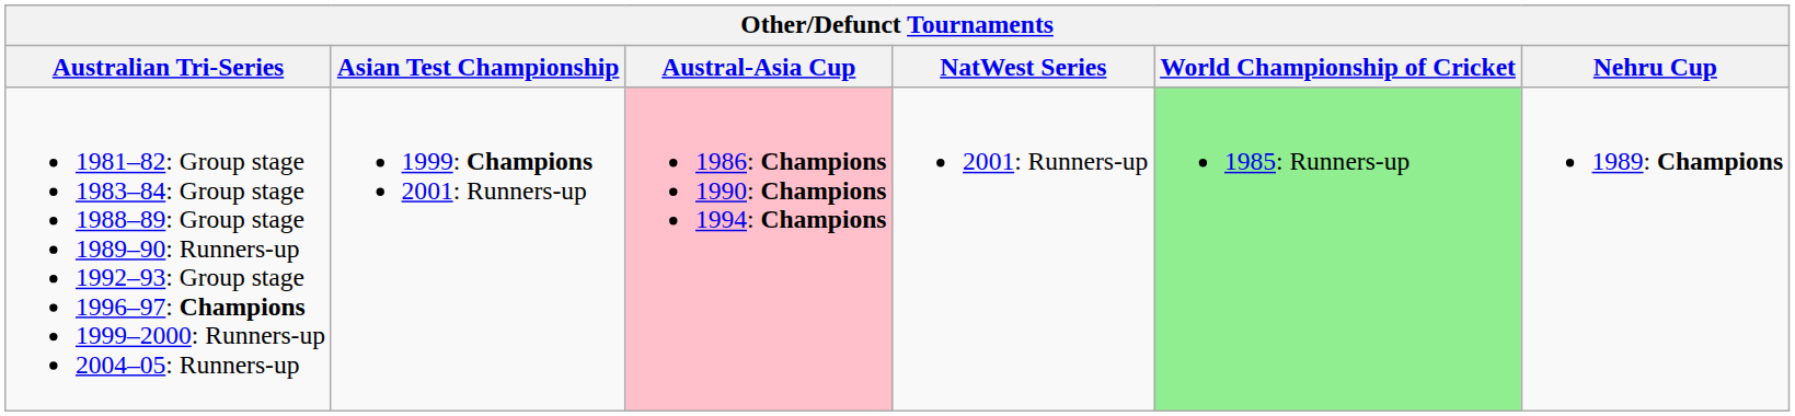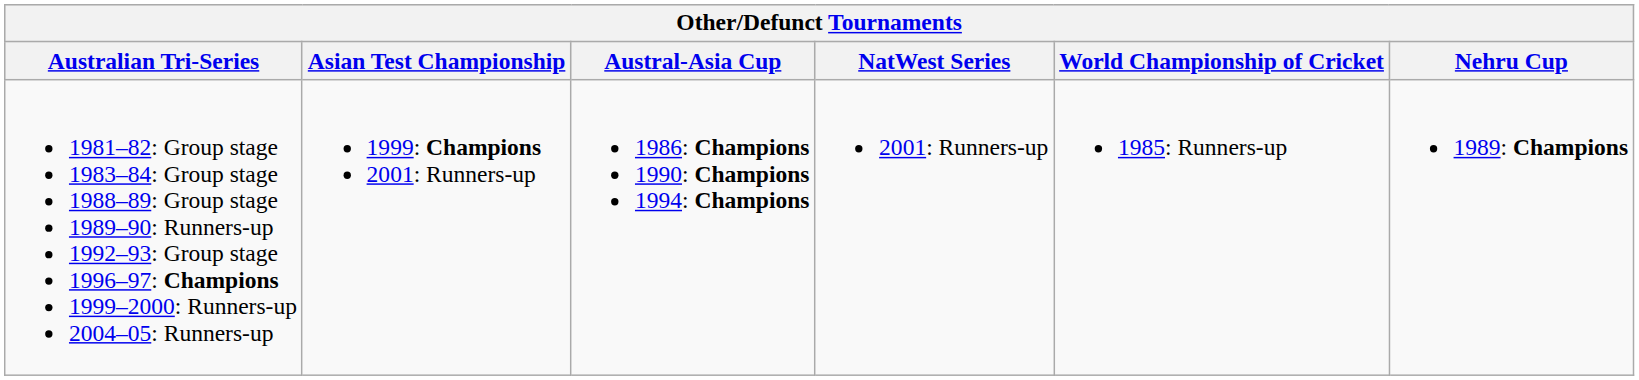row 3 | Austral-Asia Cup: pink background -> no background
row 3 | World Championship of Cricket: lightgreen background -> no background
